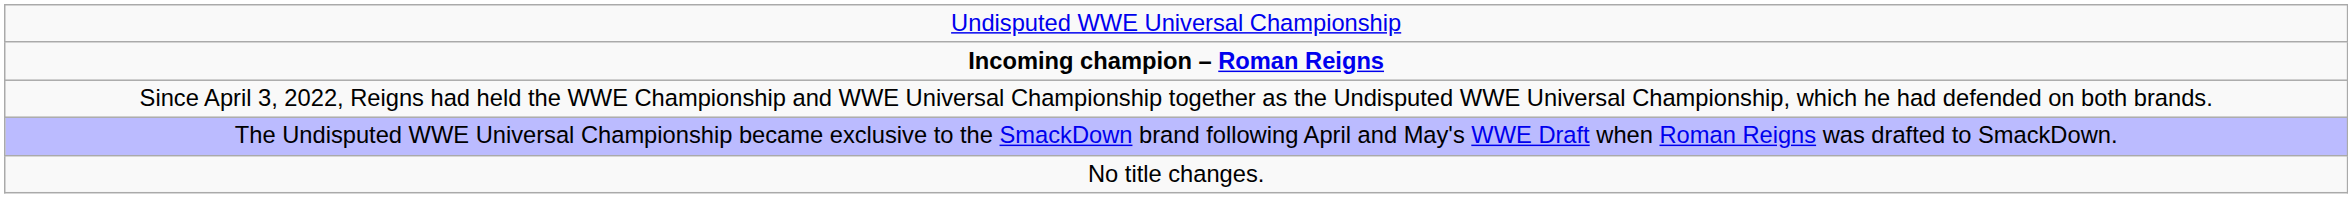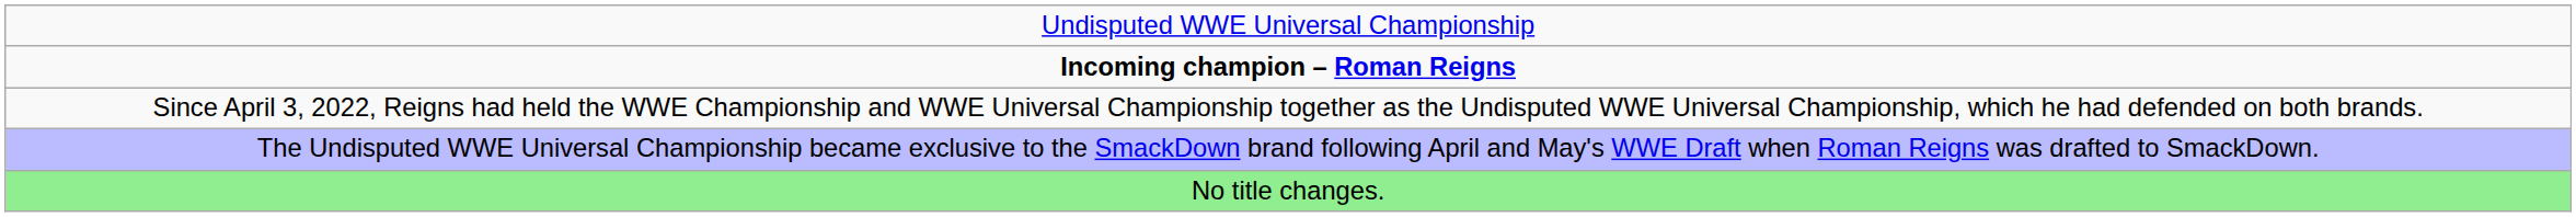row 5 | column 1: no background -> lightgreen background
